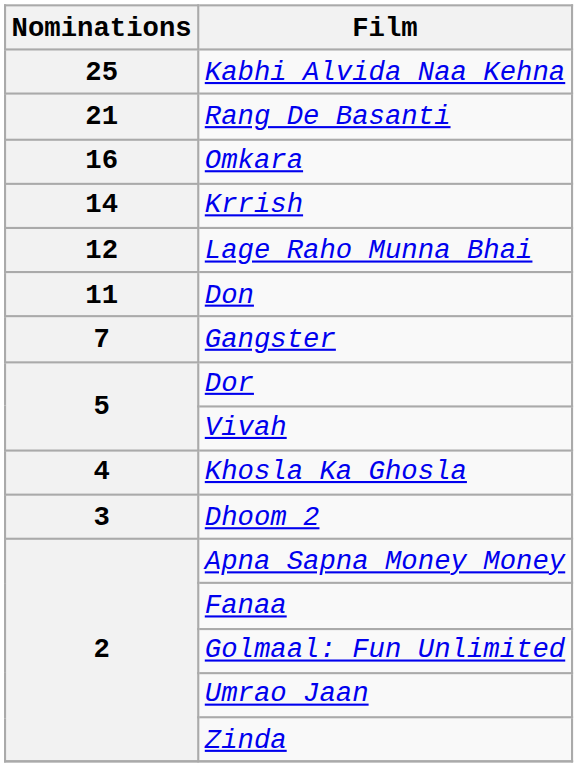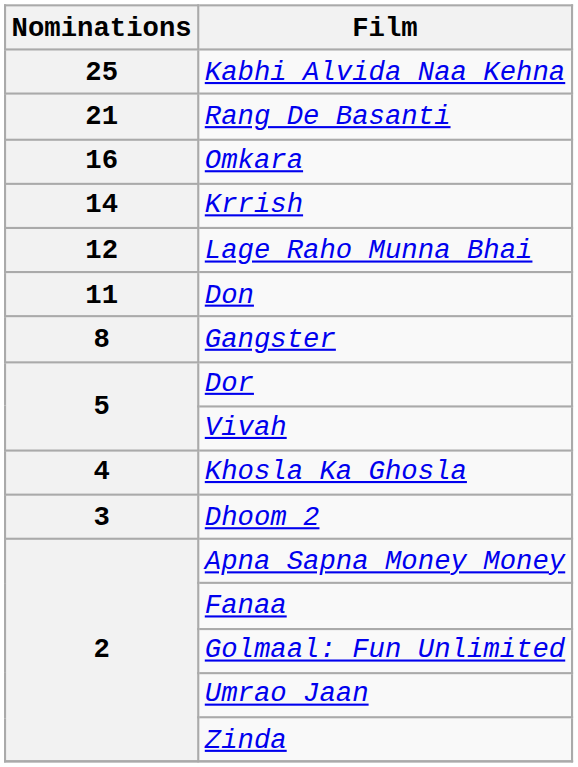Gangster | Nominations: 7 -> 8
